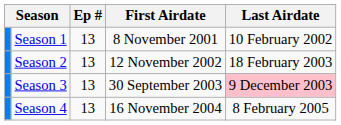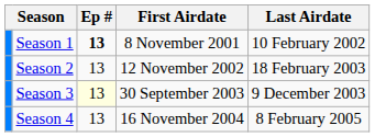Season 1 | Ep #: normal -> bold
Season 3 | Ep #: no background -> lightyellow background
Season 3 | Last Airdate: pink background -> no background
